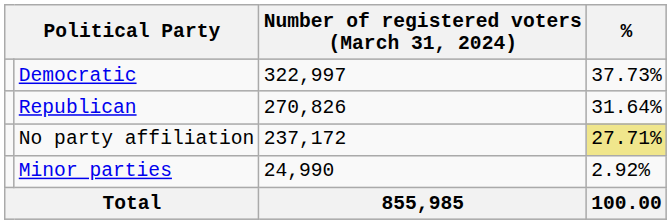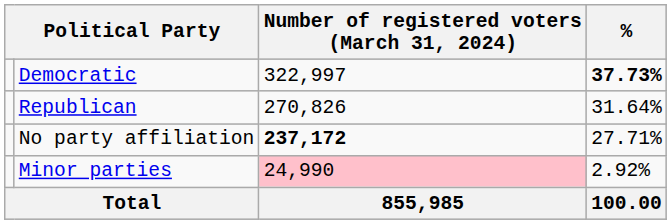Democratic | %: normal -> bold
No party affiliation | Number of registered voters (March 31, 2024): normal -> bold
No party affiliation | %: khaki background -> no background
Minor parties | Number of registered voters (March 31, 2024): no background -> pink background
